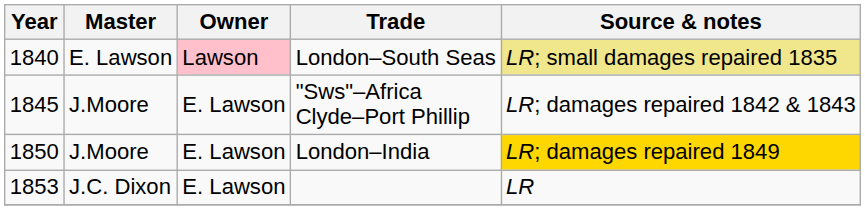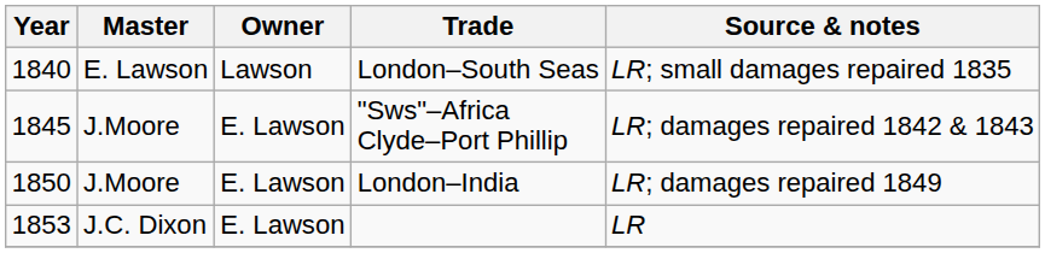London–South Seas | Owner: pink background -> no background
London–South Seas | Source & notes: khaki background -> no background
London–India | Source & notes: gold background -> no background
